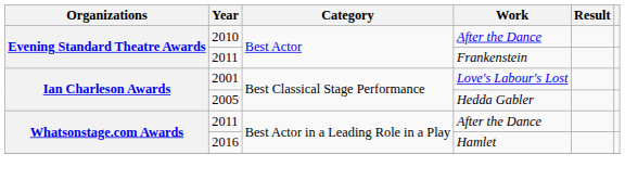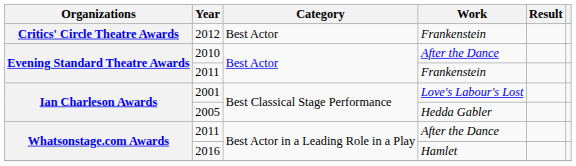+ row: Critics' Circle Theatre Awards | 2012 | Best Actor | Frankenstein
